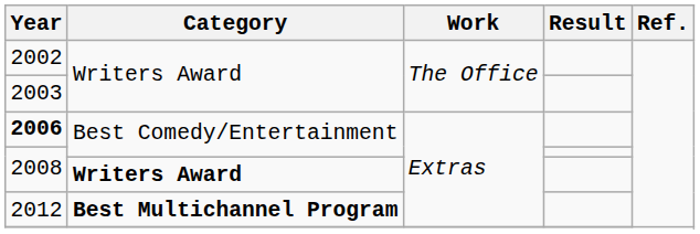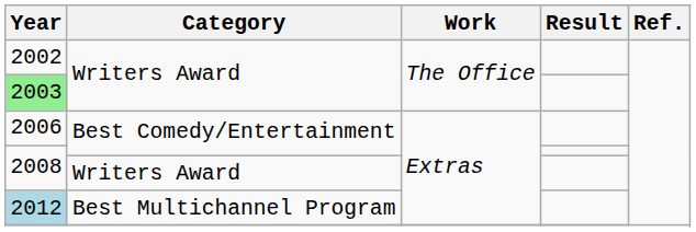2003 | Year: no background -> lightgreen background
2006 | Year: bold -> normal
2008 / Writers Award | Category: bold -> normal
2012 | Year: no background -> lightblue background
2012 | Category: bold -> normal
